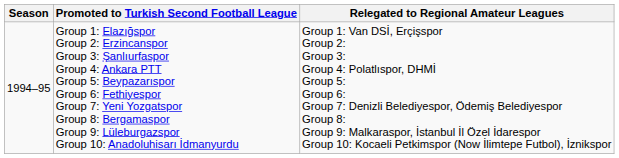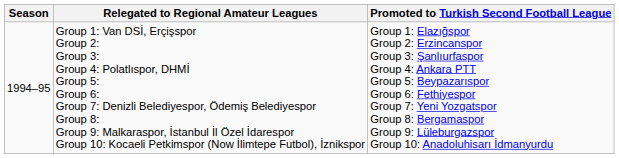columns swapped: Promoted to Turkish Second Football League <-> Relegated to Regional Amateur Leagues
